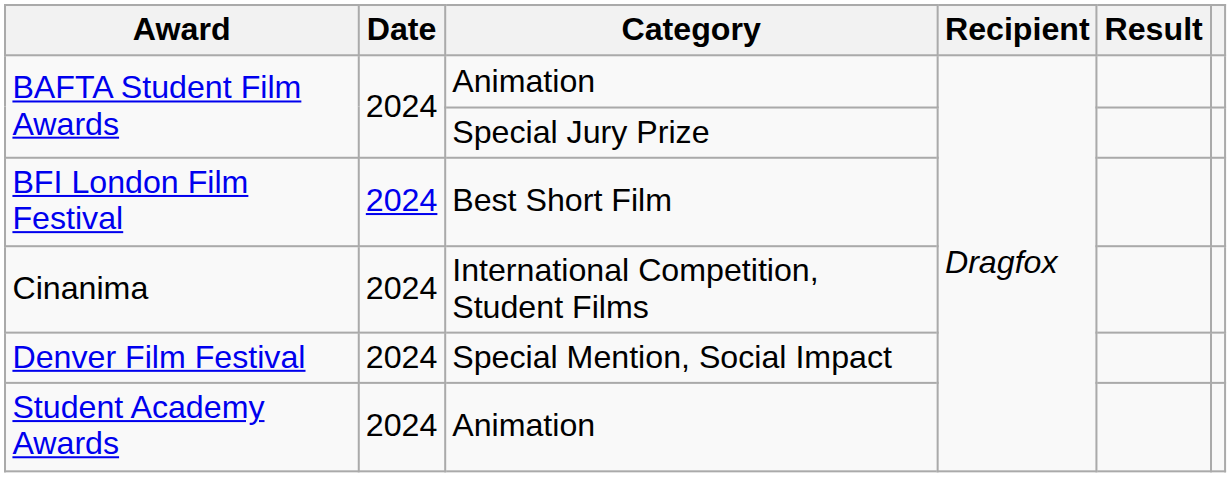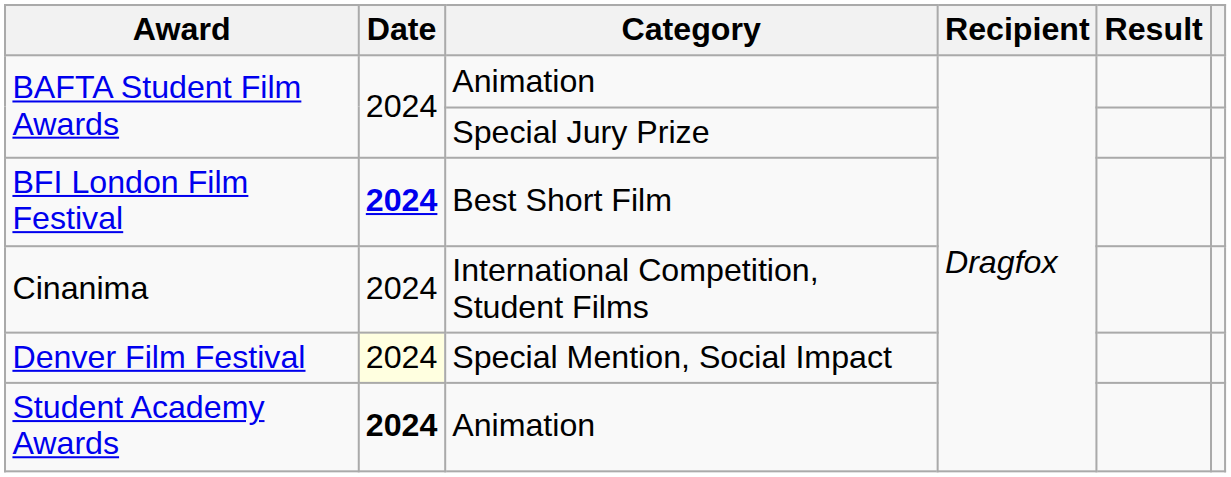BFI London Film Festival | Date: normal -> bold
Denver Film Festival | Date: no background -> lightyellow background
Student Academy Awards | Date: normal -> bold
